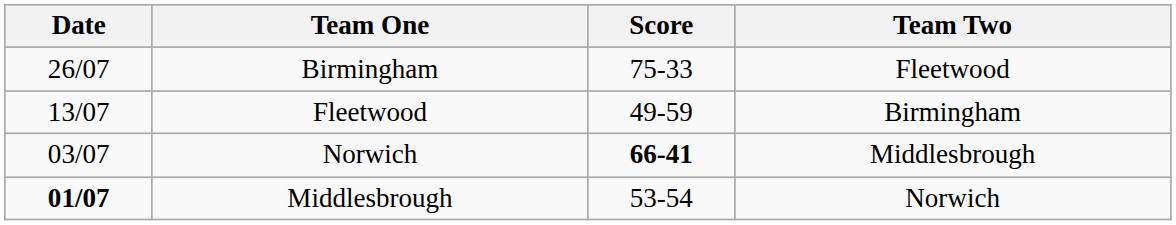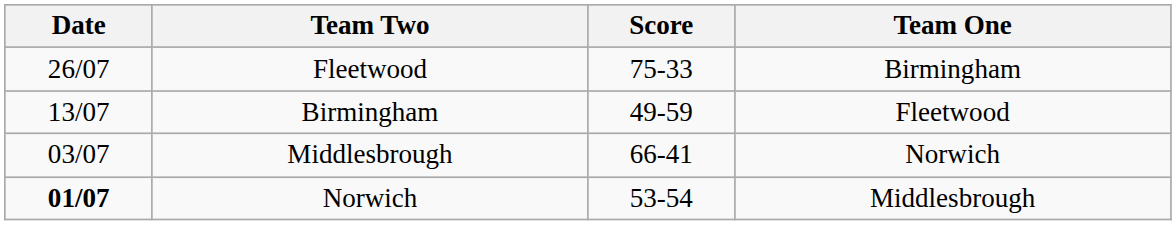columns swapped: Team One <-> Team Two
row 4 | Score: bold -> normal
